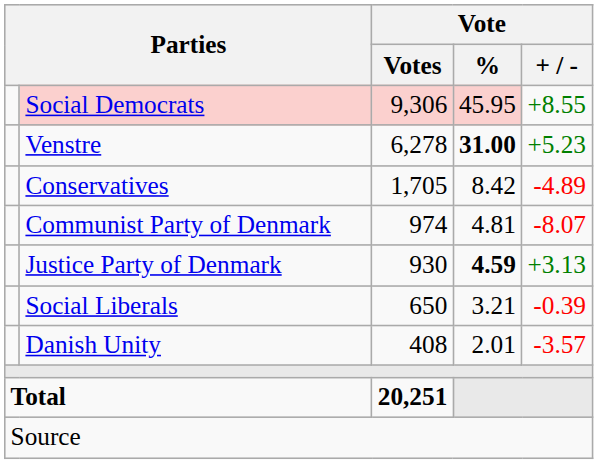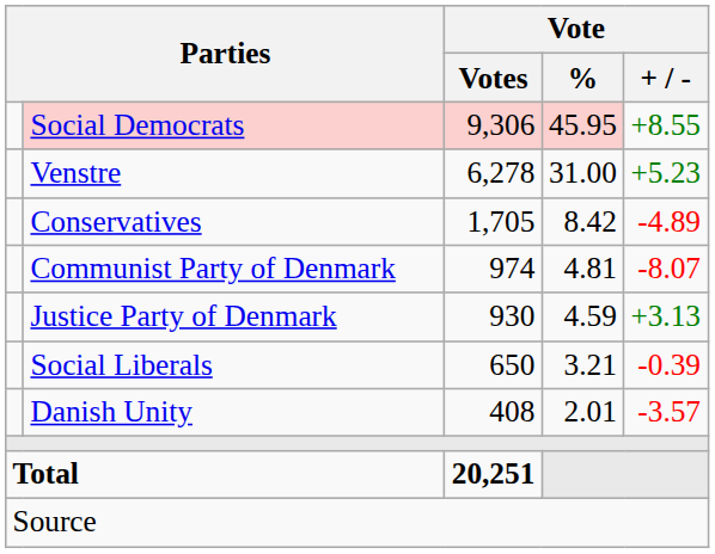Venstre | Vote / %: bold -> normal
Justice Party of Denmark | Vote / %: bold -> normal
